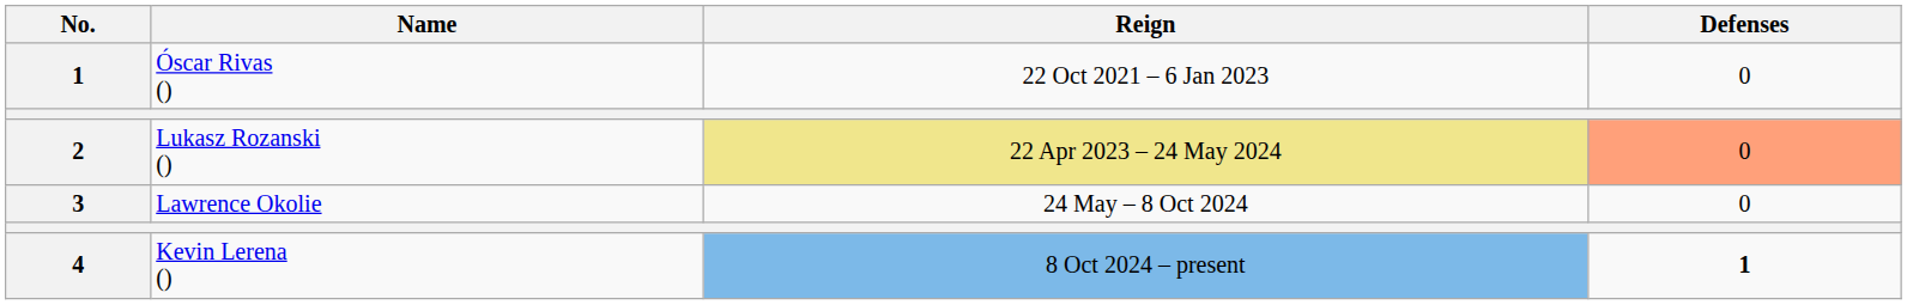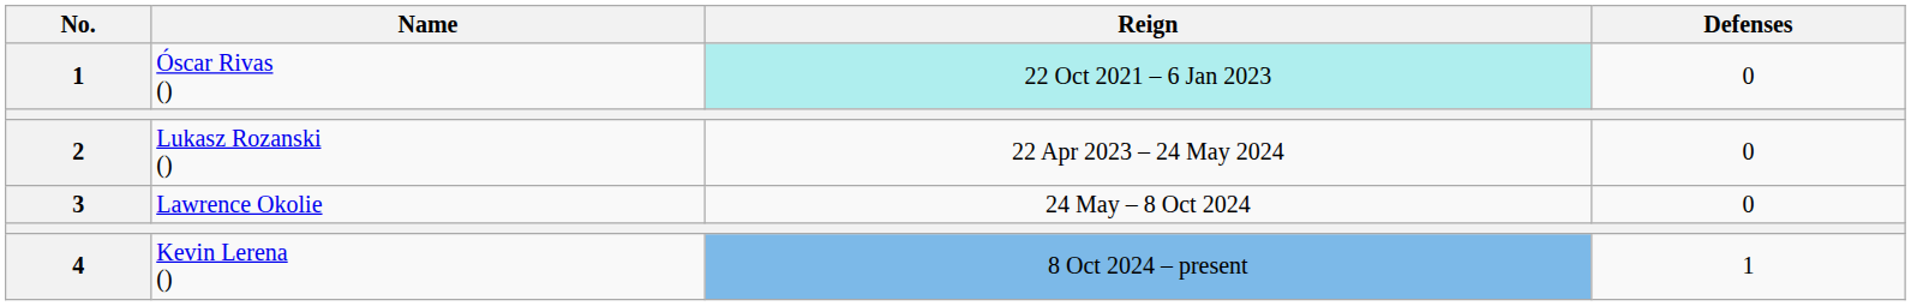Óscar Rivas () | Reign: no background -> paleturquoise background
Lukasz Rozanski () | Reign: khaki background -> no background
Lukasz Rozanski () | Defenses: lightsalmon background -> no background
Kevin Lerena () | Defenses: bold -> normal
